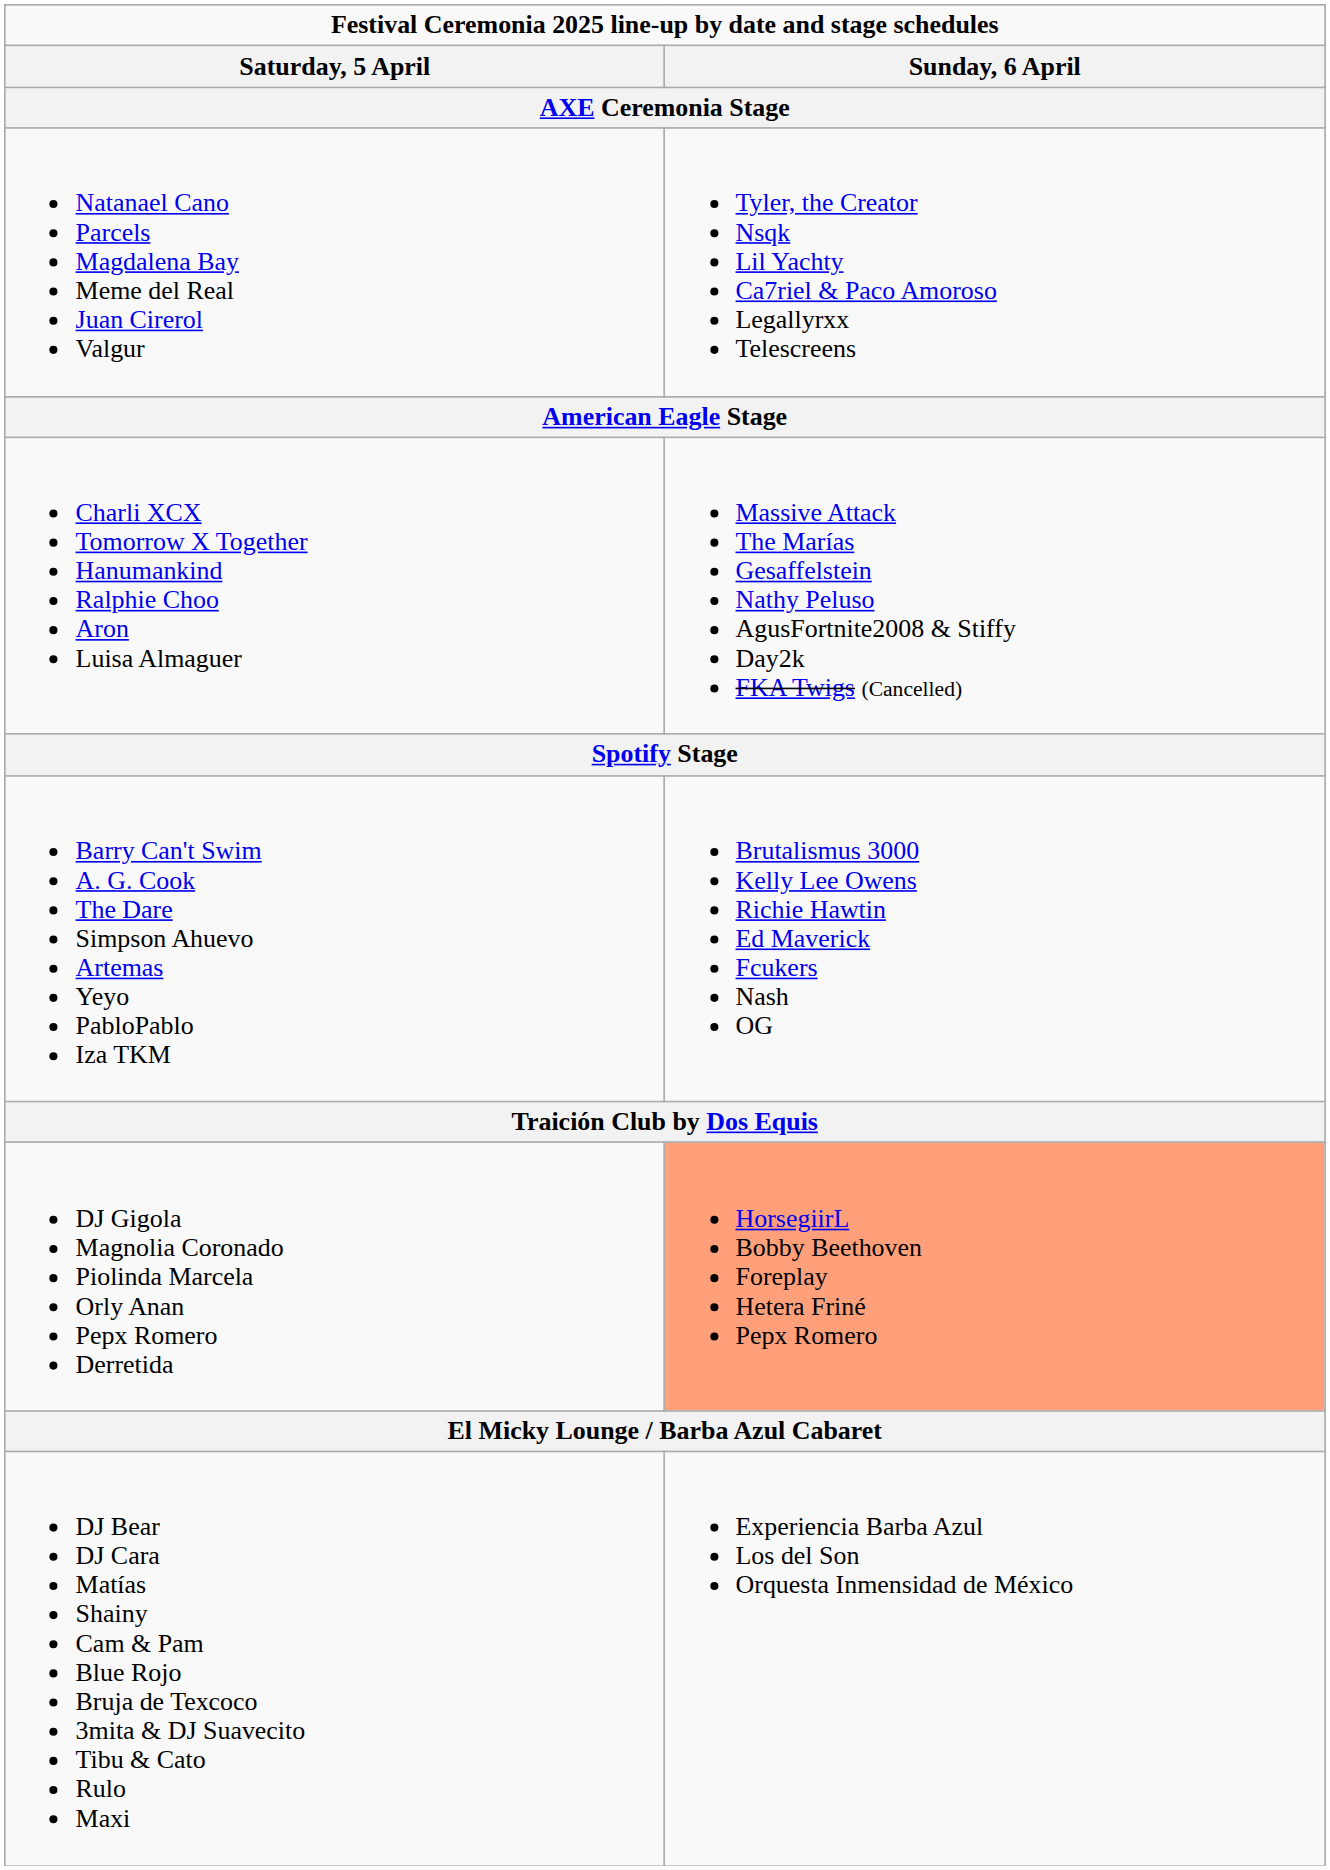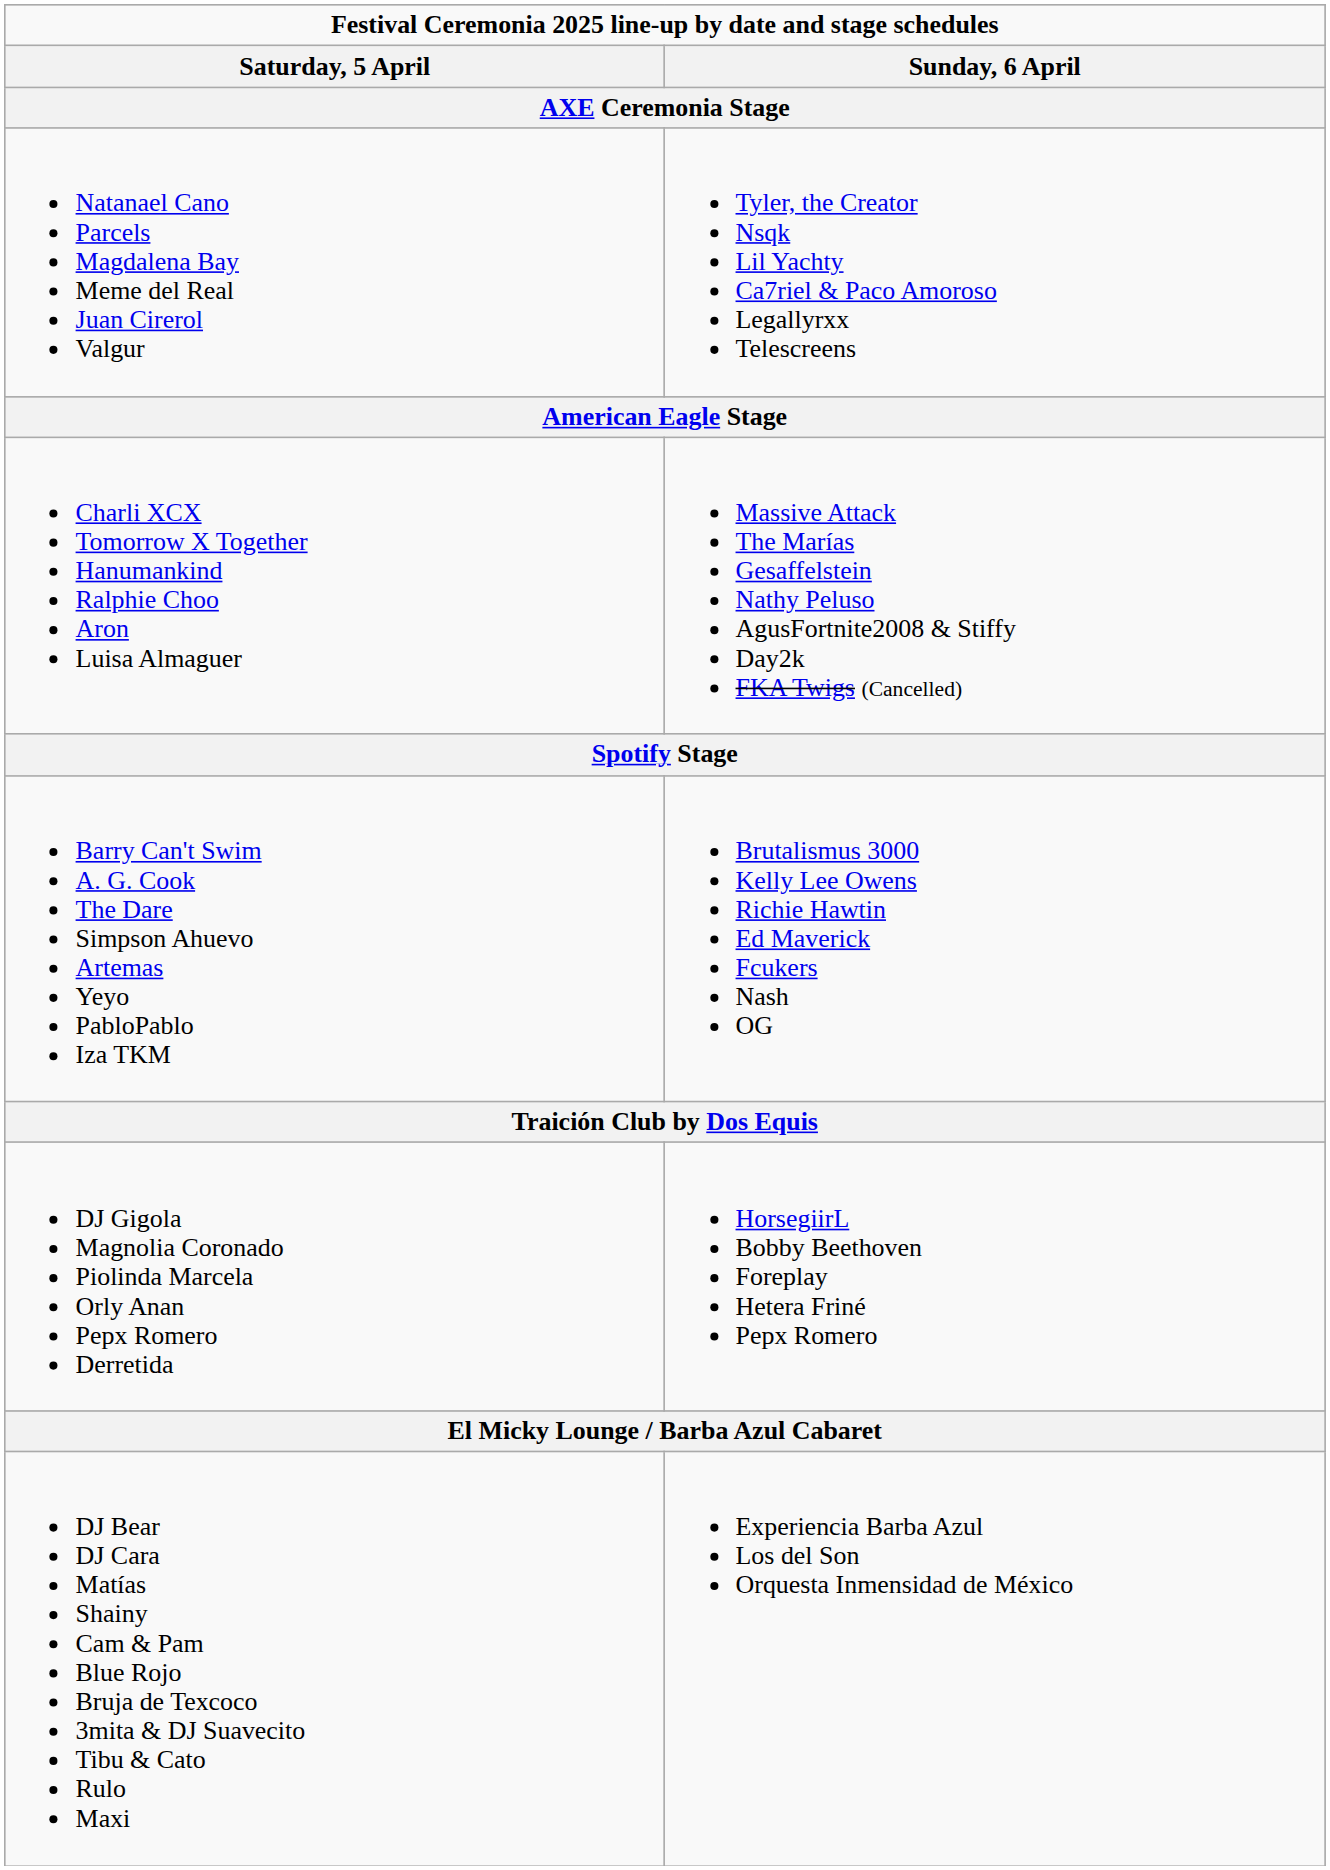row 10 | Sunday, 6 April: lightsalmon background -> no background
